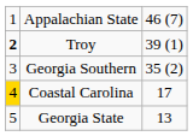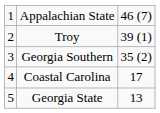Troy | column 1: bold -> normal
Coastal Carolina | column 1: gold background -> no background
